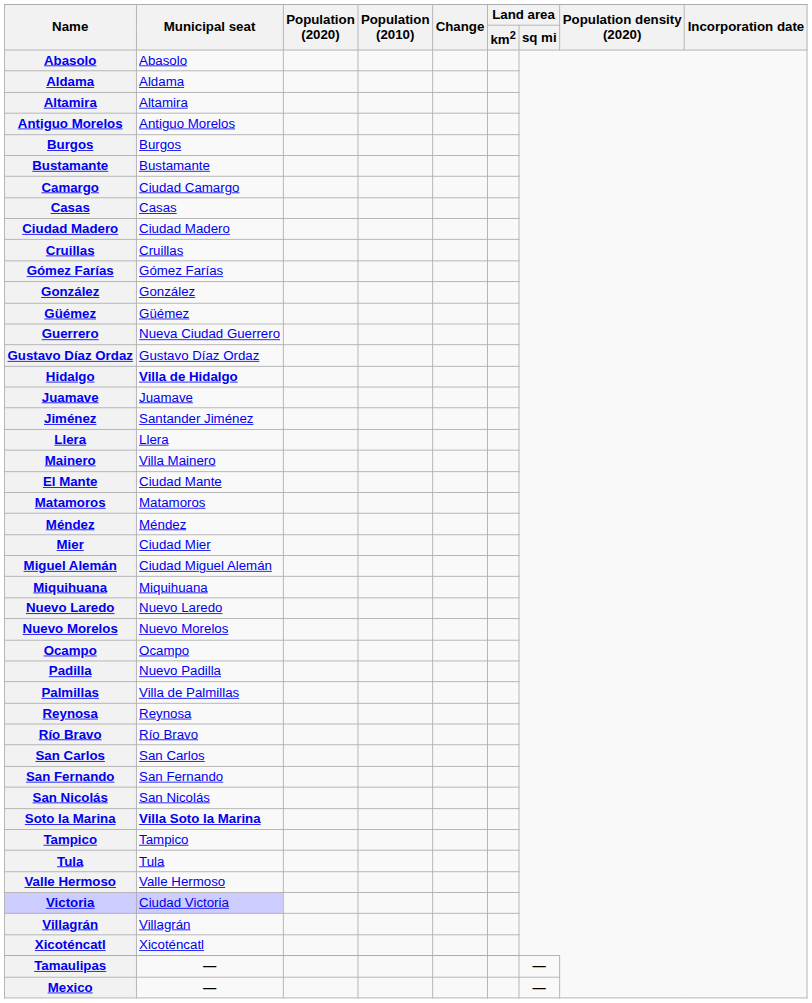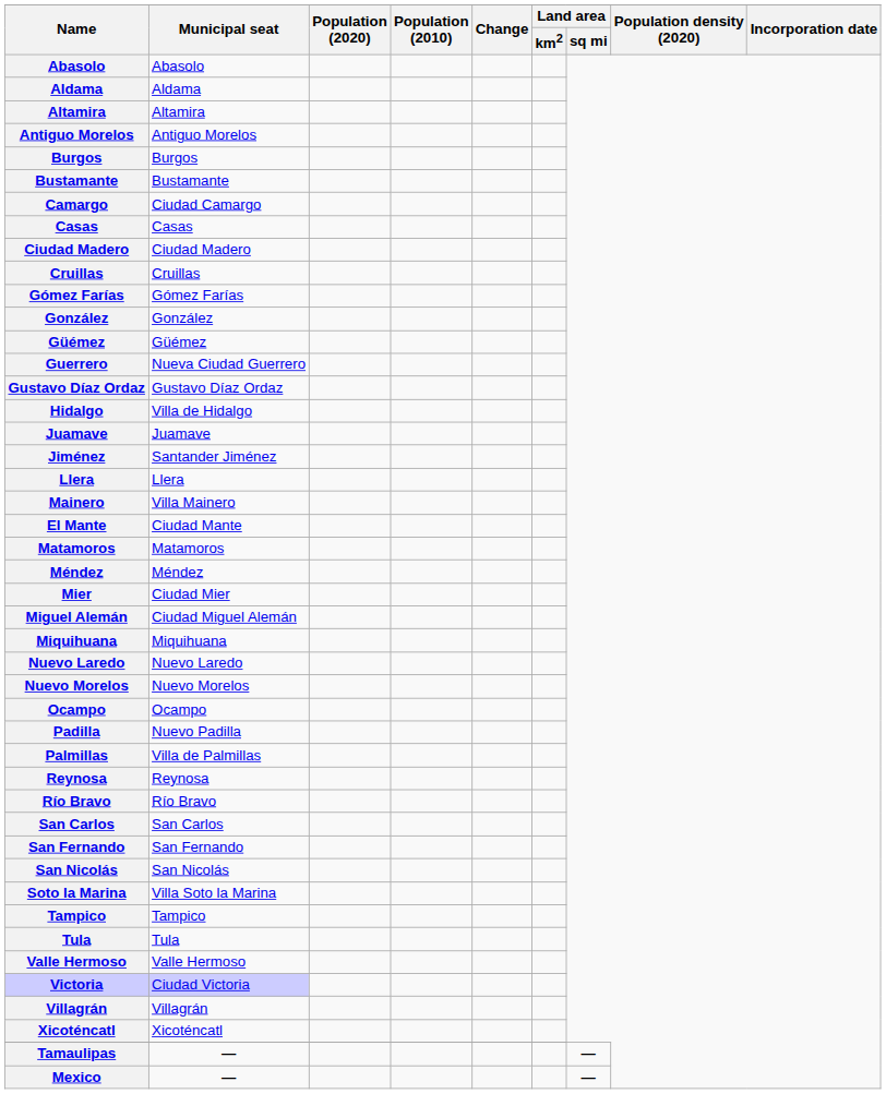Hidalgo | Municipal seat: bold -> normal
Soto la Marina | Municipal seat: bold -> normal
